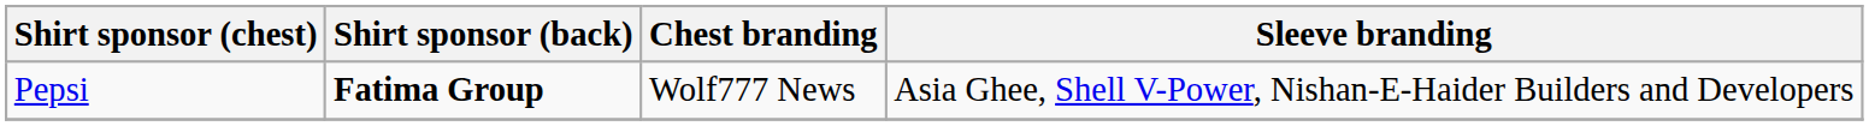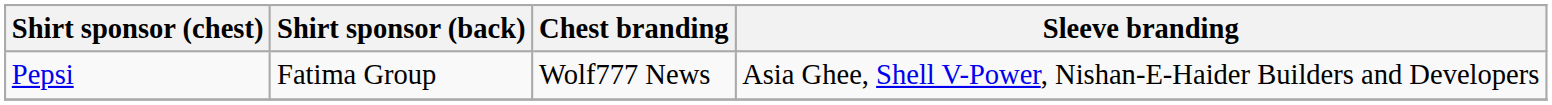Pepsi | Shirt sponsor (back): bold -> normal
